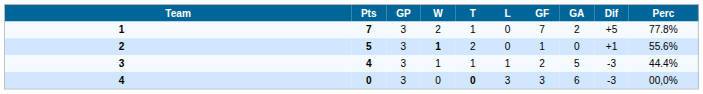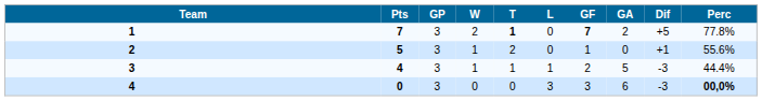row 2 | T: normal -> bold
row 2 | GF: normal -> bold
row 3 | W: bold -> normal
row 5 | T: bold -> normal
row 5 | Perc: normal -> bold
